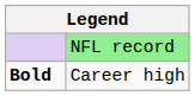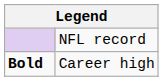row 2 | column 2: lightgreen background -> no background
